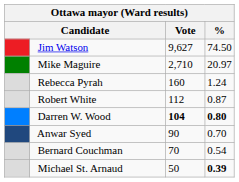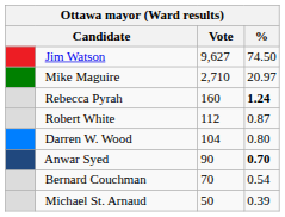Rebecca Pyrah | %: normal -> bold
Darren W. Wood | Vote: bold -> normal
Darren W. Wood | %: bold -> normal
Anwar Syed | %: normal -> bold
Michael St. Arnaud | %: bold -> normal
